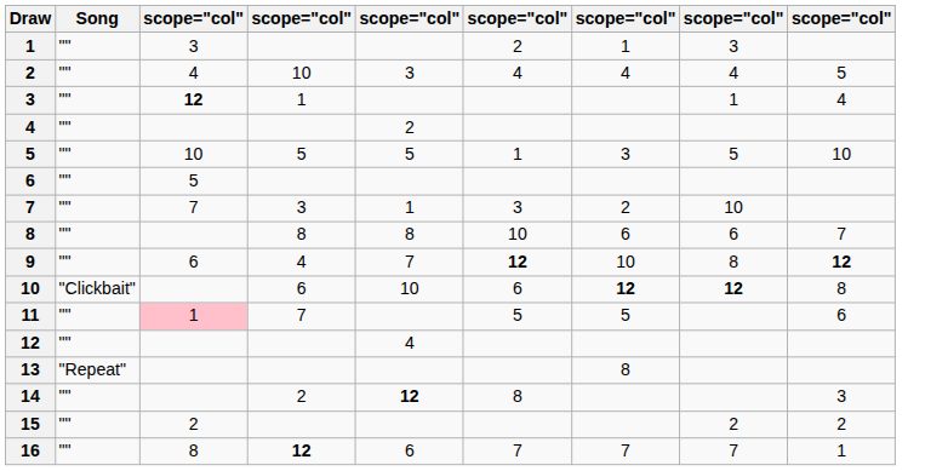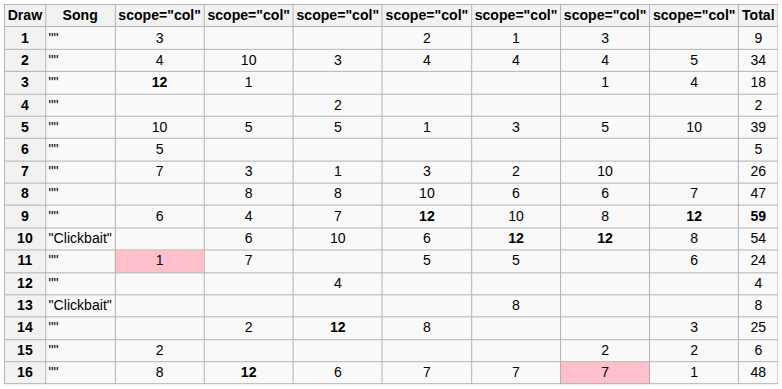+ column: Total | 9 | 34 | 18 | 2 | 39 | 5 | 26 | 47 | 59 | 54 | 24 | 4 | 8 | 25 | 6 | 48
13 | Song: "Repeat" -> "Clickbait"
16 | column 8: no background -> pink background
